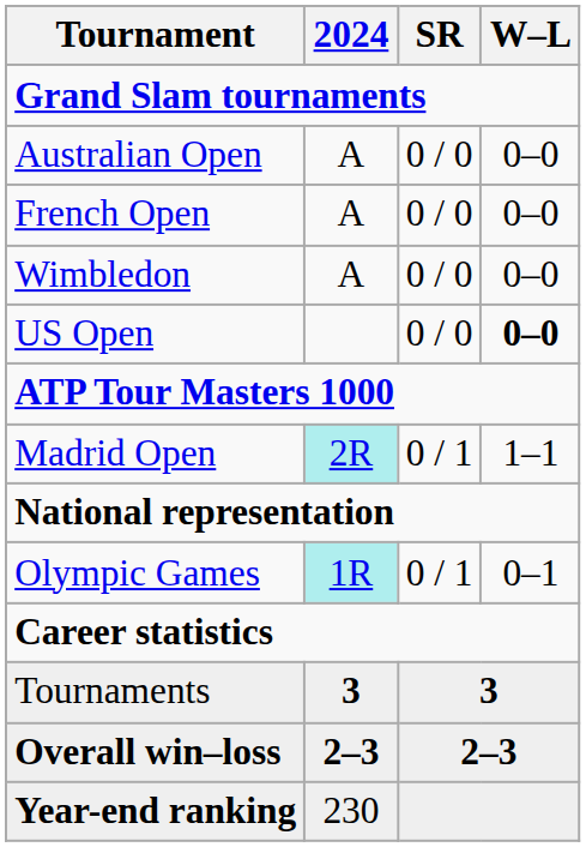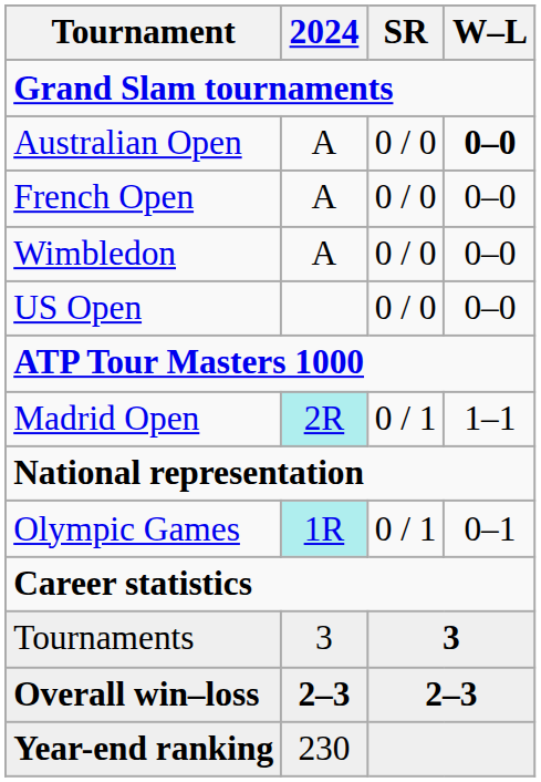Australian Open | W–L: normal -> bold
US Open | W–L: bold -> normal
Tournaments | 2024: bold -> normal
